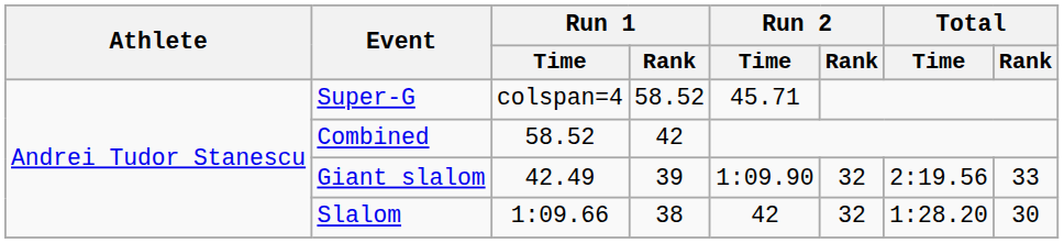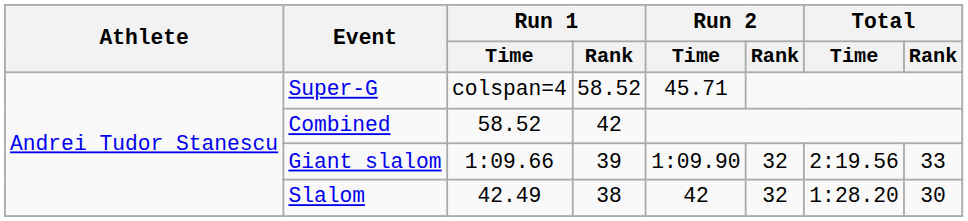Giant slalom | Run 1 / Time: 42.49 -> 1:09.66
Slalom | Run 1 / Time: 1:09.66 -> 42.49
